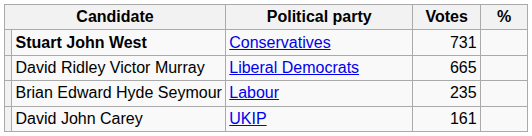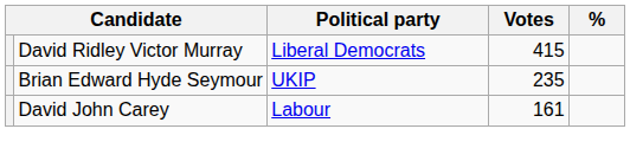- row: Stuart John West | Conservatives | 731
David Ridley Victor Murray | Votes: 665 -> 415
Brian Edward Hyde Seymour | Political party: Labour -> UKIP
David John Carey | Political party: UKIP -> Labour
